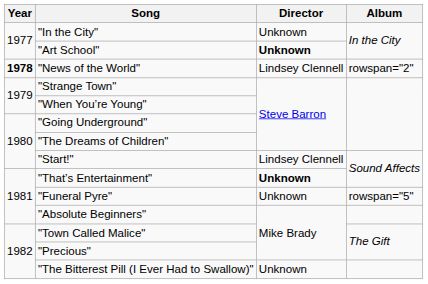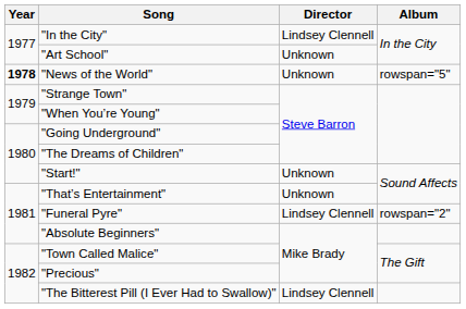"In the City" | Director: Unknown -> Lindsey Clennell
"Art School" | Director: bold -> normal
"News of the World" | Director: Lindsey Clennell -> Unknown
"News of the World" | Album: rowspan="2" -> rowspan="5"
"Start!" | Director: Lindsey Clennell -> Unknown
"That’s Entertainment" | Director: bold -> normal
"Funeral Pyre" | Director: Unknown -> Lindsey Clennell
"Funeral Pyre" | Album: rowspan="5" -> rowspan="2"
"The Bitterest Pill (I Ever Had to Swallow)" | Director: Unknown -> Lindsey Clennell
